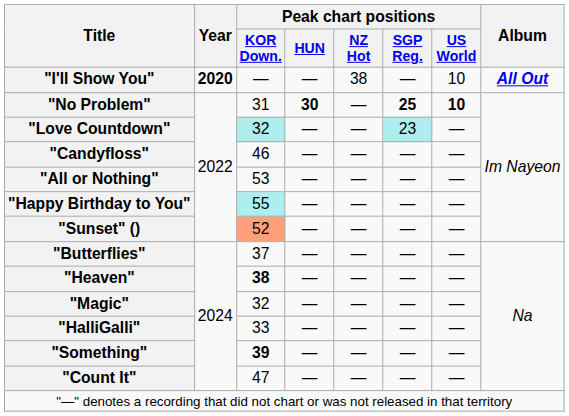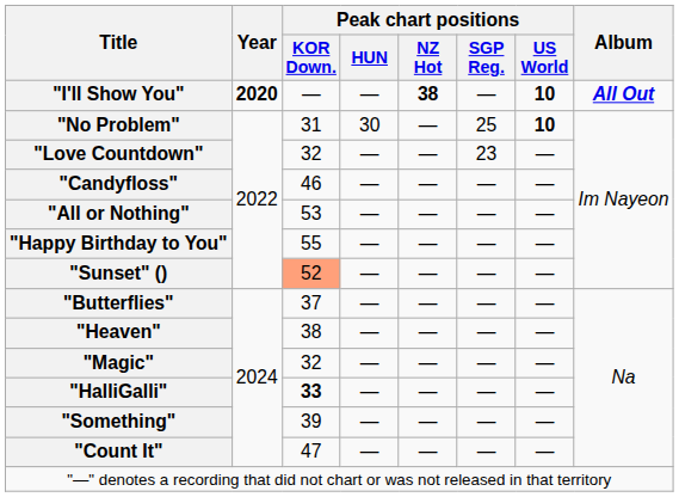"I'll Show You" | Peak chart positions / NZ Hot: normal -> bold
"I'll Show You" | Peak chart positions / US World: normal -> bold
"No Problem" | Peak chart positions / HUN: bold -> normal
"No Problem" | Peak chart positions / SGP Reg.: bold -> normal
"Love Countdown" | Peak chart positions / KOR Down.: paleturquoise background -> no background
"Love Countdown" | Peak chart positions / SGP Reg.: paleturquoise background -> no background
"Happy Birthday to You" | Peak chart positions / KOR Down.: paleturquoise background -> no background
"Heaven" | Peak chart positions / KOR Down.: bold -> normal
"HalliGalli" | Peak chart positions / KOR Down.: normal -> bold
"Something" | Peak chart positions / KOR Down.: bold -> normal
